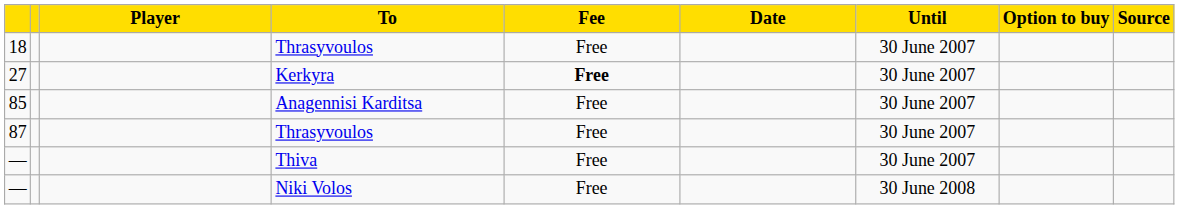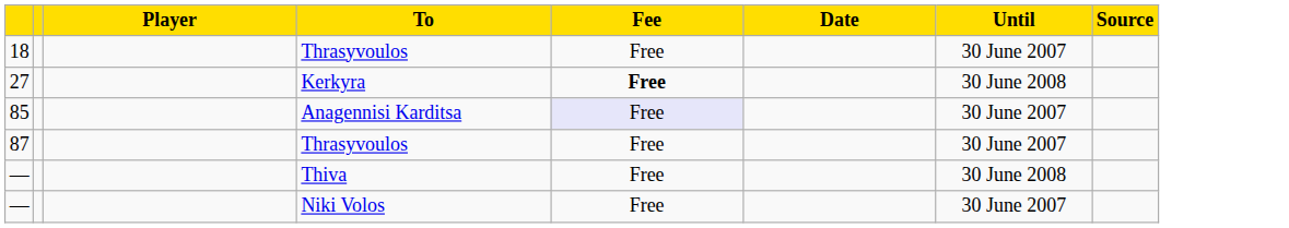- column: Option to buy
27 | Until: 30 June 2007 -> 30 June 2008
85 | Fee: no background -> lavender background
— / Thiva | Until: 30 June 2007 -> 30 June 2008
— / Niki Volos | Until: 30 June 2008 -> 30 June 2007
